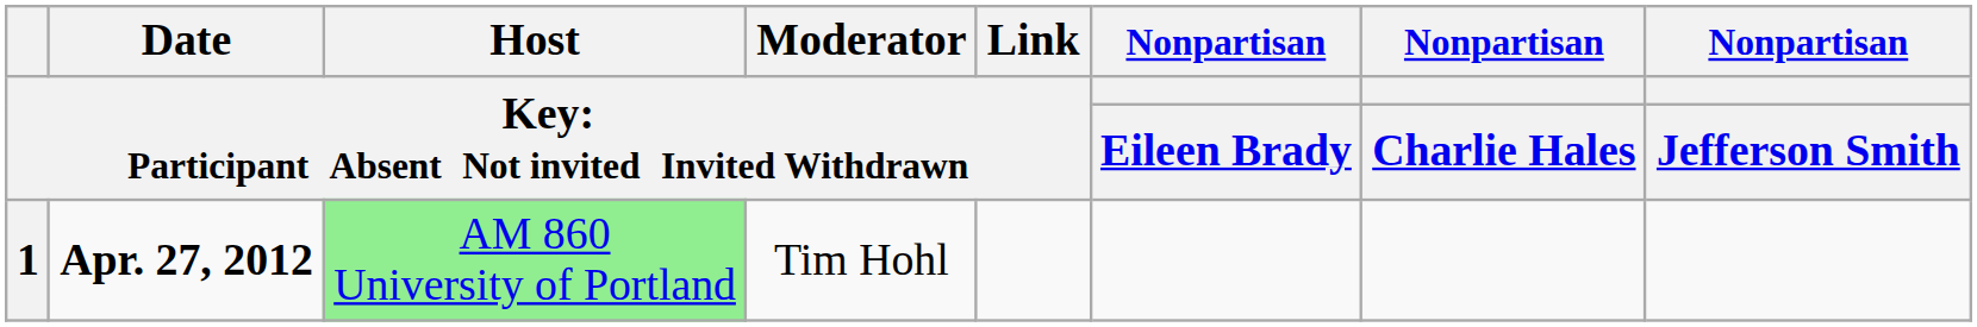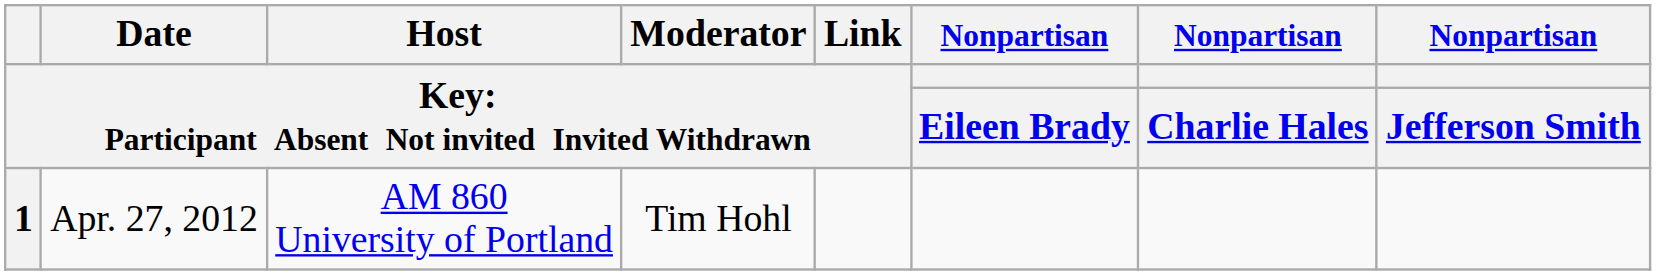1 | column 2: bold -> normal
1 | column 3: lightgreen background -> no background
